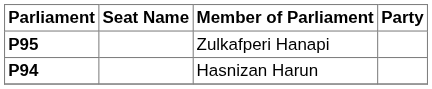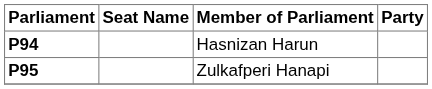rows swapped: P94 <-> P95
